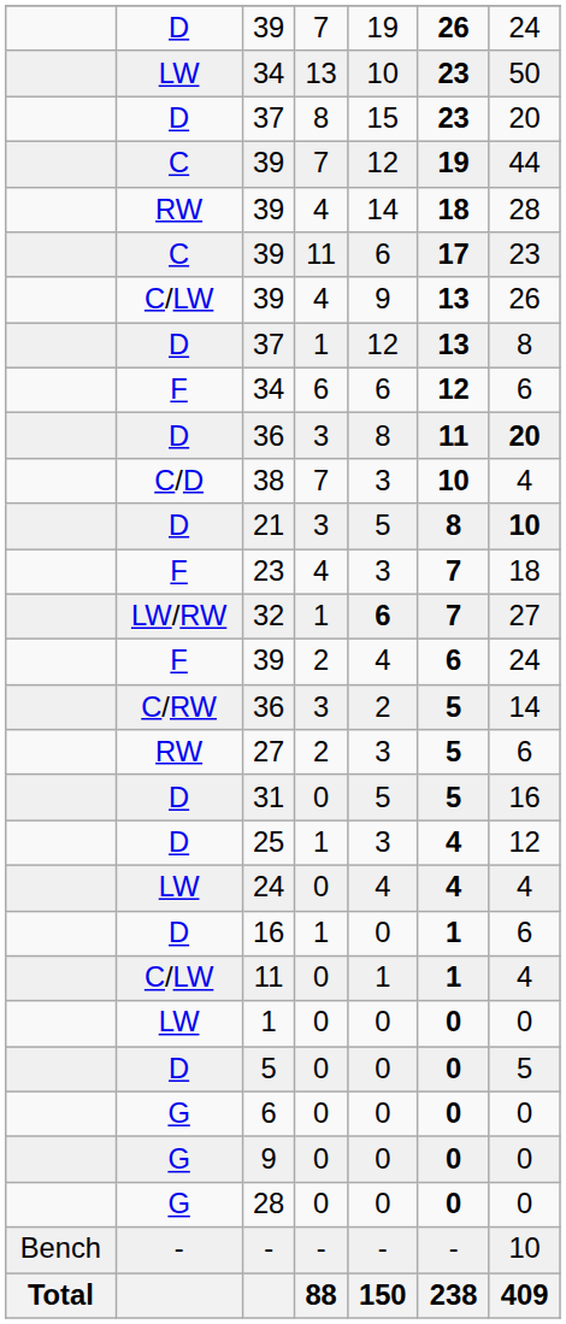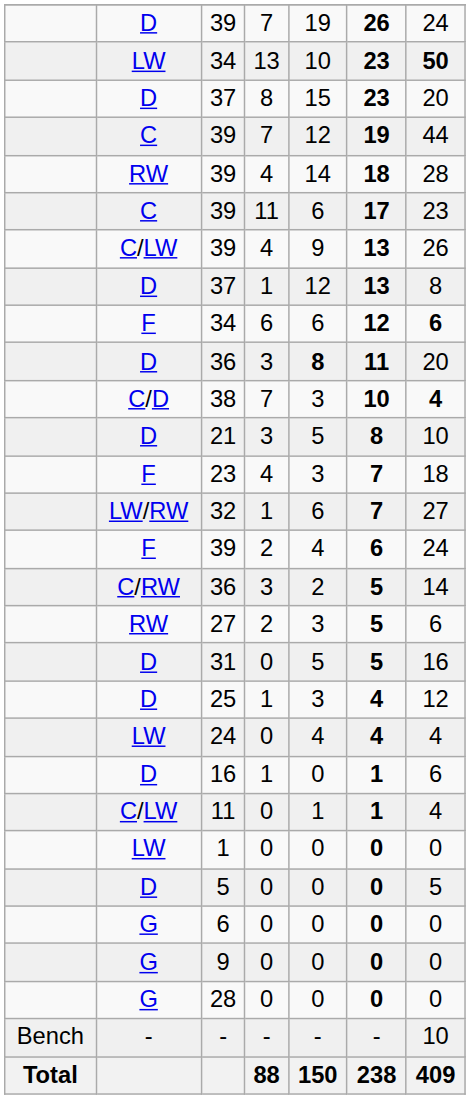LW / 34 | column 7: normal -> bold
F / 34 | column 7: normal -> bold
D / 36 | column 5: normal -> bold
D / 36 | column 7: bold -> normal
38 | column 7: normal -> bold
21 | column 7: bold -> normal
32 | column 5: bold -> normal
